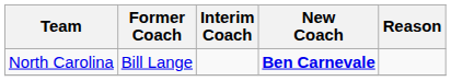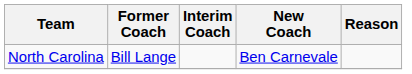North Carolina | New Coach: bold -> normal
